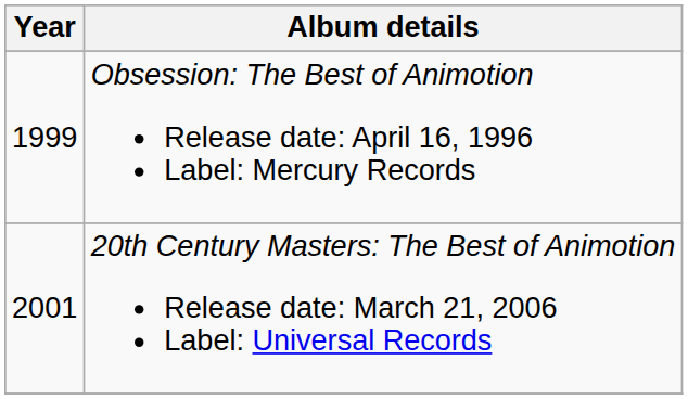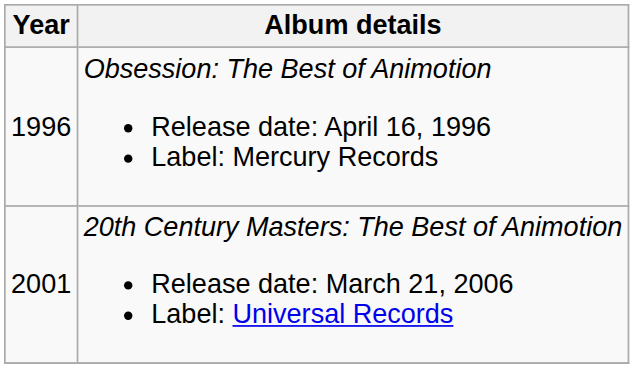row 2 | Year: 1999 -> 1996
